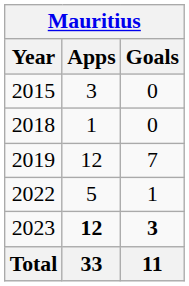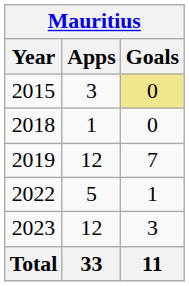2015 | Goals: no background -> khaki background
2023 | Apps: bold -> normal
2023 | Goals: bold -> normal
